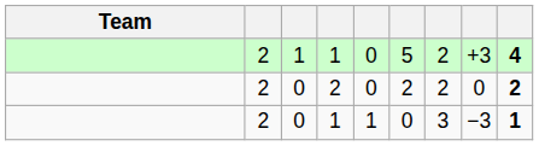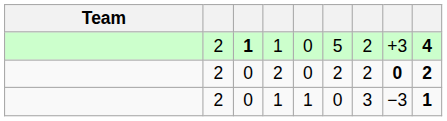row 2 | column 3: normal -> bold
row 3 | column 8: normal -> bold
